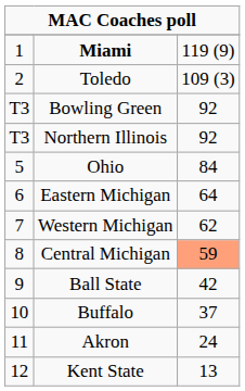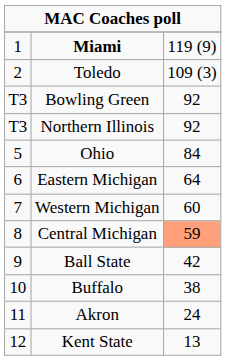Western Michigan | column 3: 62 -> 60
Buffalo | column 3: 37 -> 38
